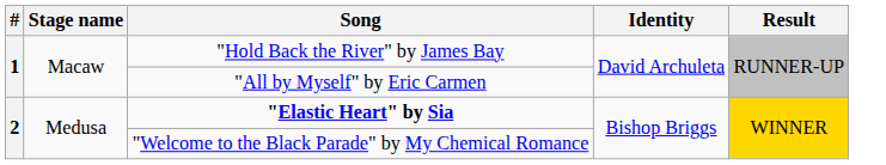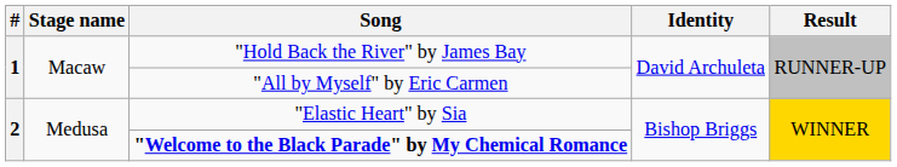"Elastic Heart" by Sia | Song: bold -> normal
"Welcome to the Black Parade" by My Chemical Romance | Song: normal -> bold
